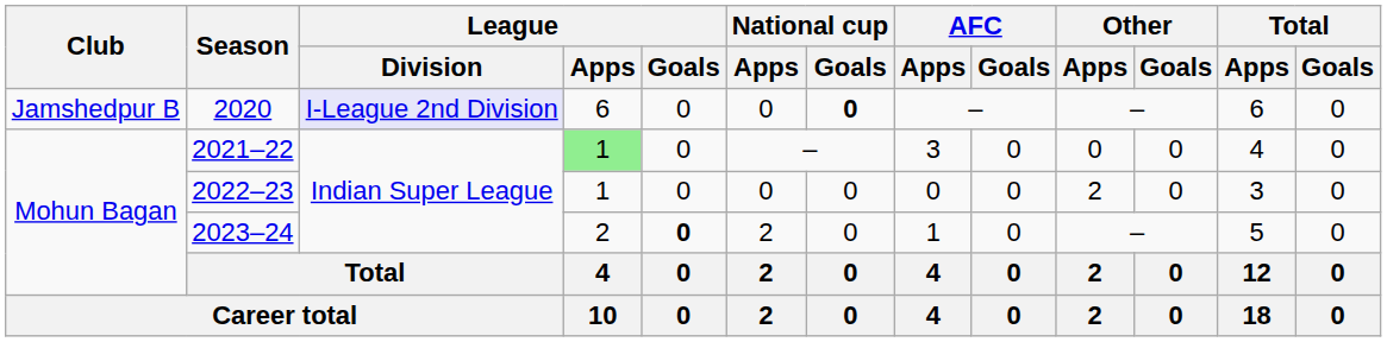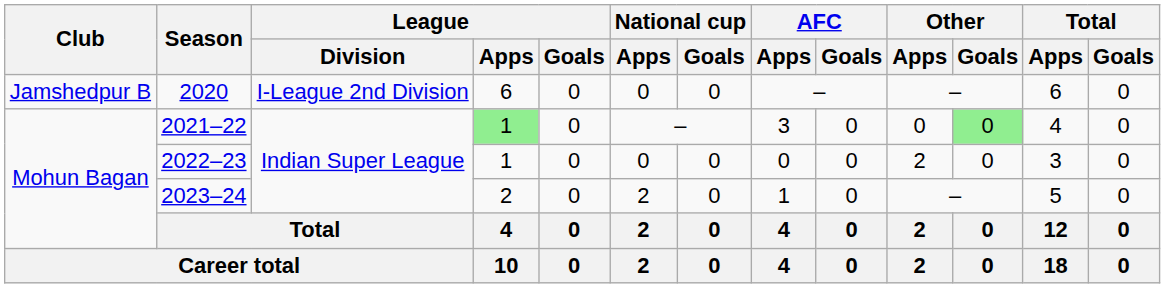2020 | League / Division: lavender background -> no background
2020 | National cup / Goals: bold -> normal
2021–22 | Other / Goals: no background -> lightgreen background
2023–24 | League / Goals: bold -> normal
